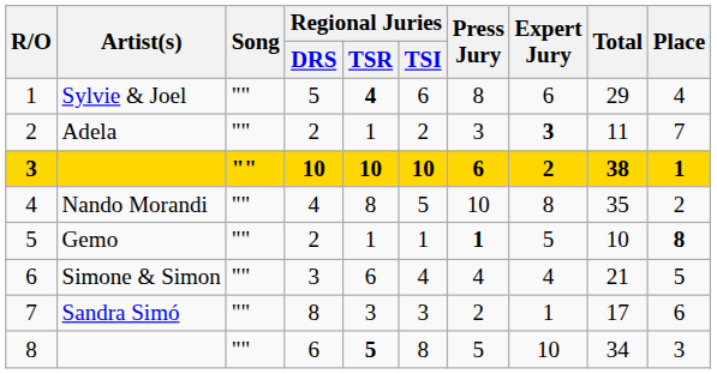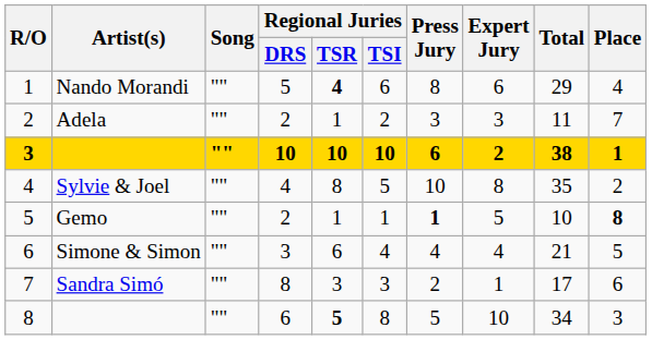row 3 | Artist(s): Sylvie & Joel -> Nando Morandi
row 4 | Expert Jury: bold -> normal
row 6 | Artist(s): Nando Morandi -> Sylvie & Joel
